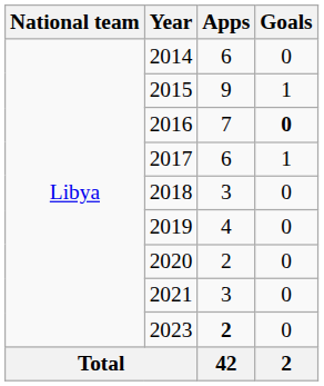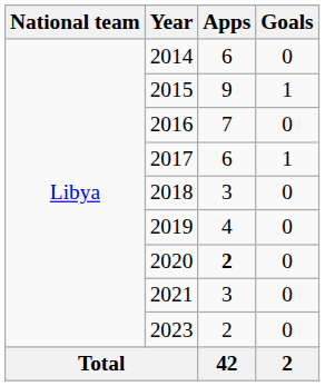2016 | Goals: bold -> normal
2020 | Apps: normal -> bold
2023 | Apps: bold -> normal
